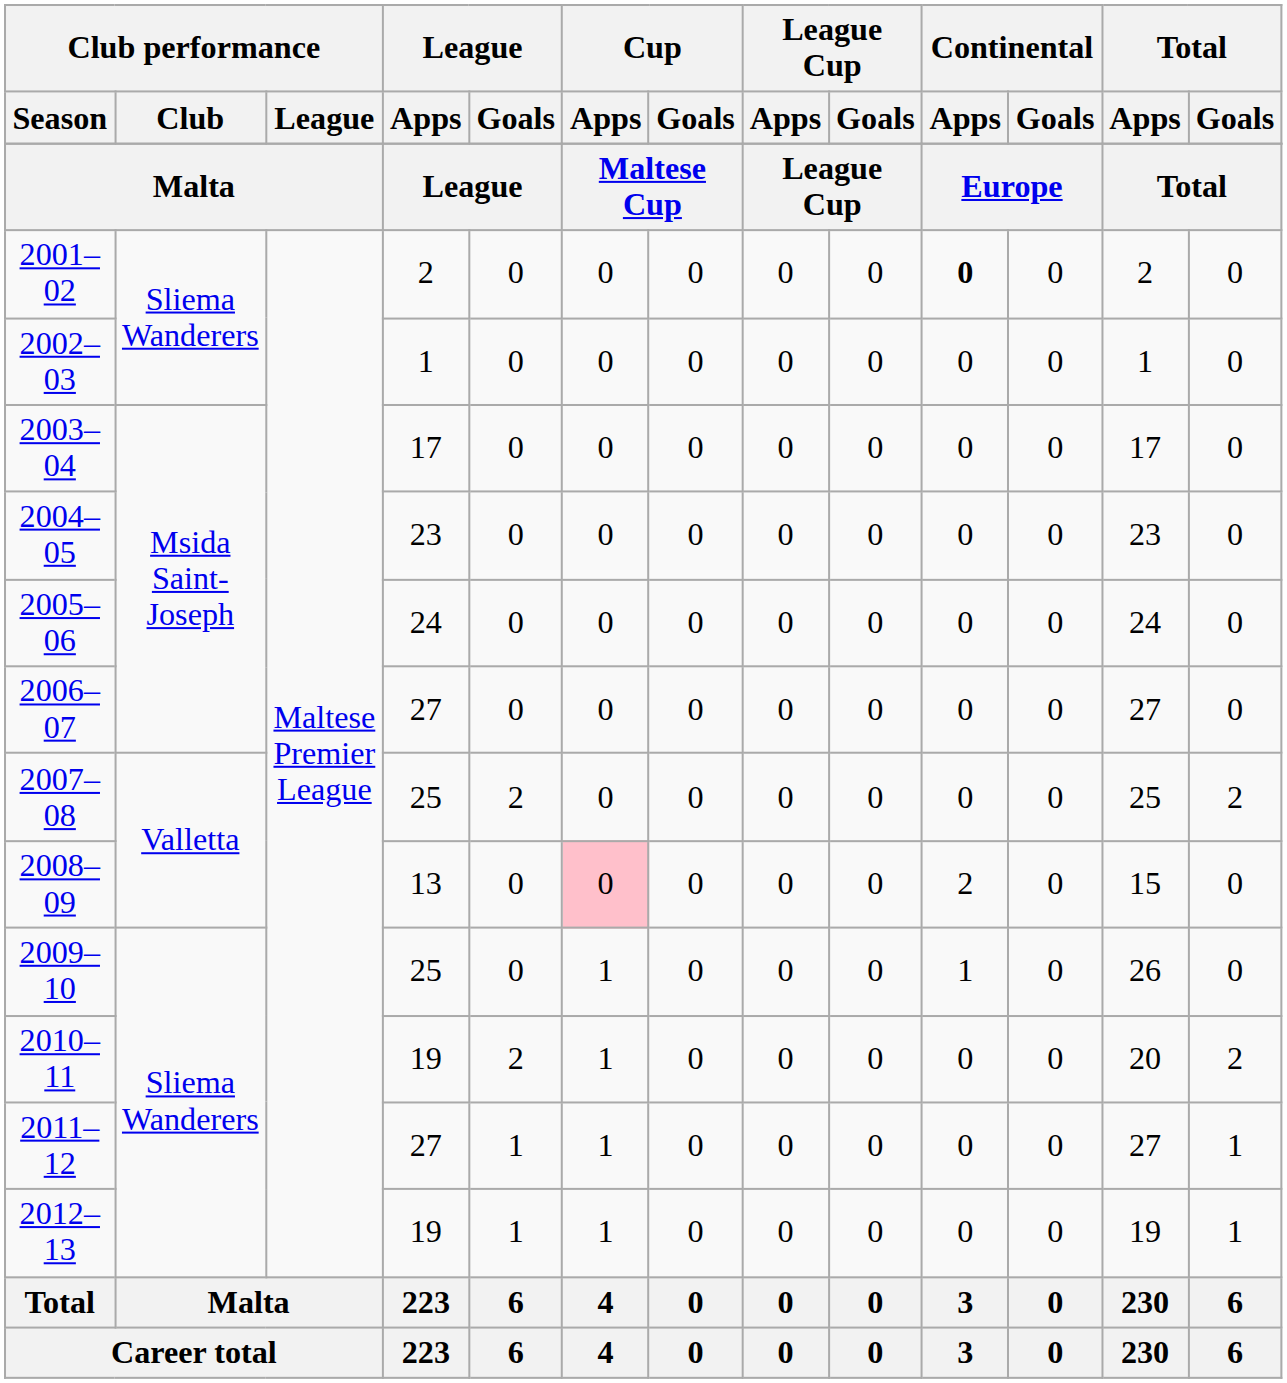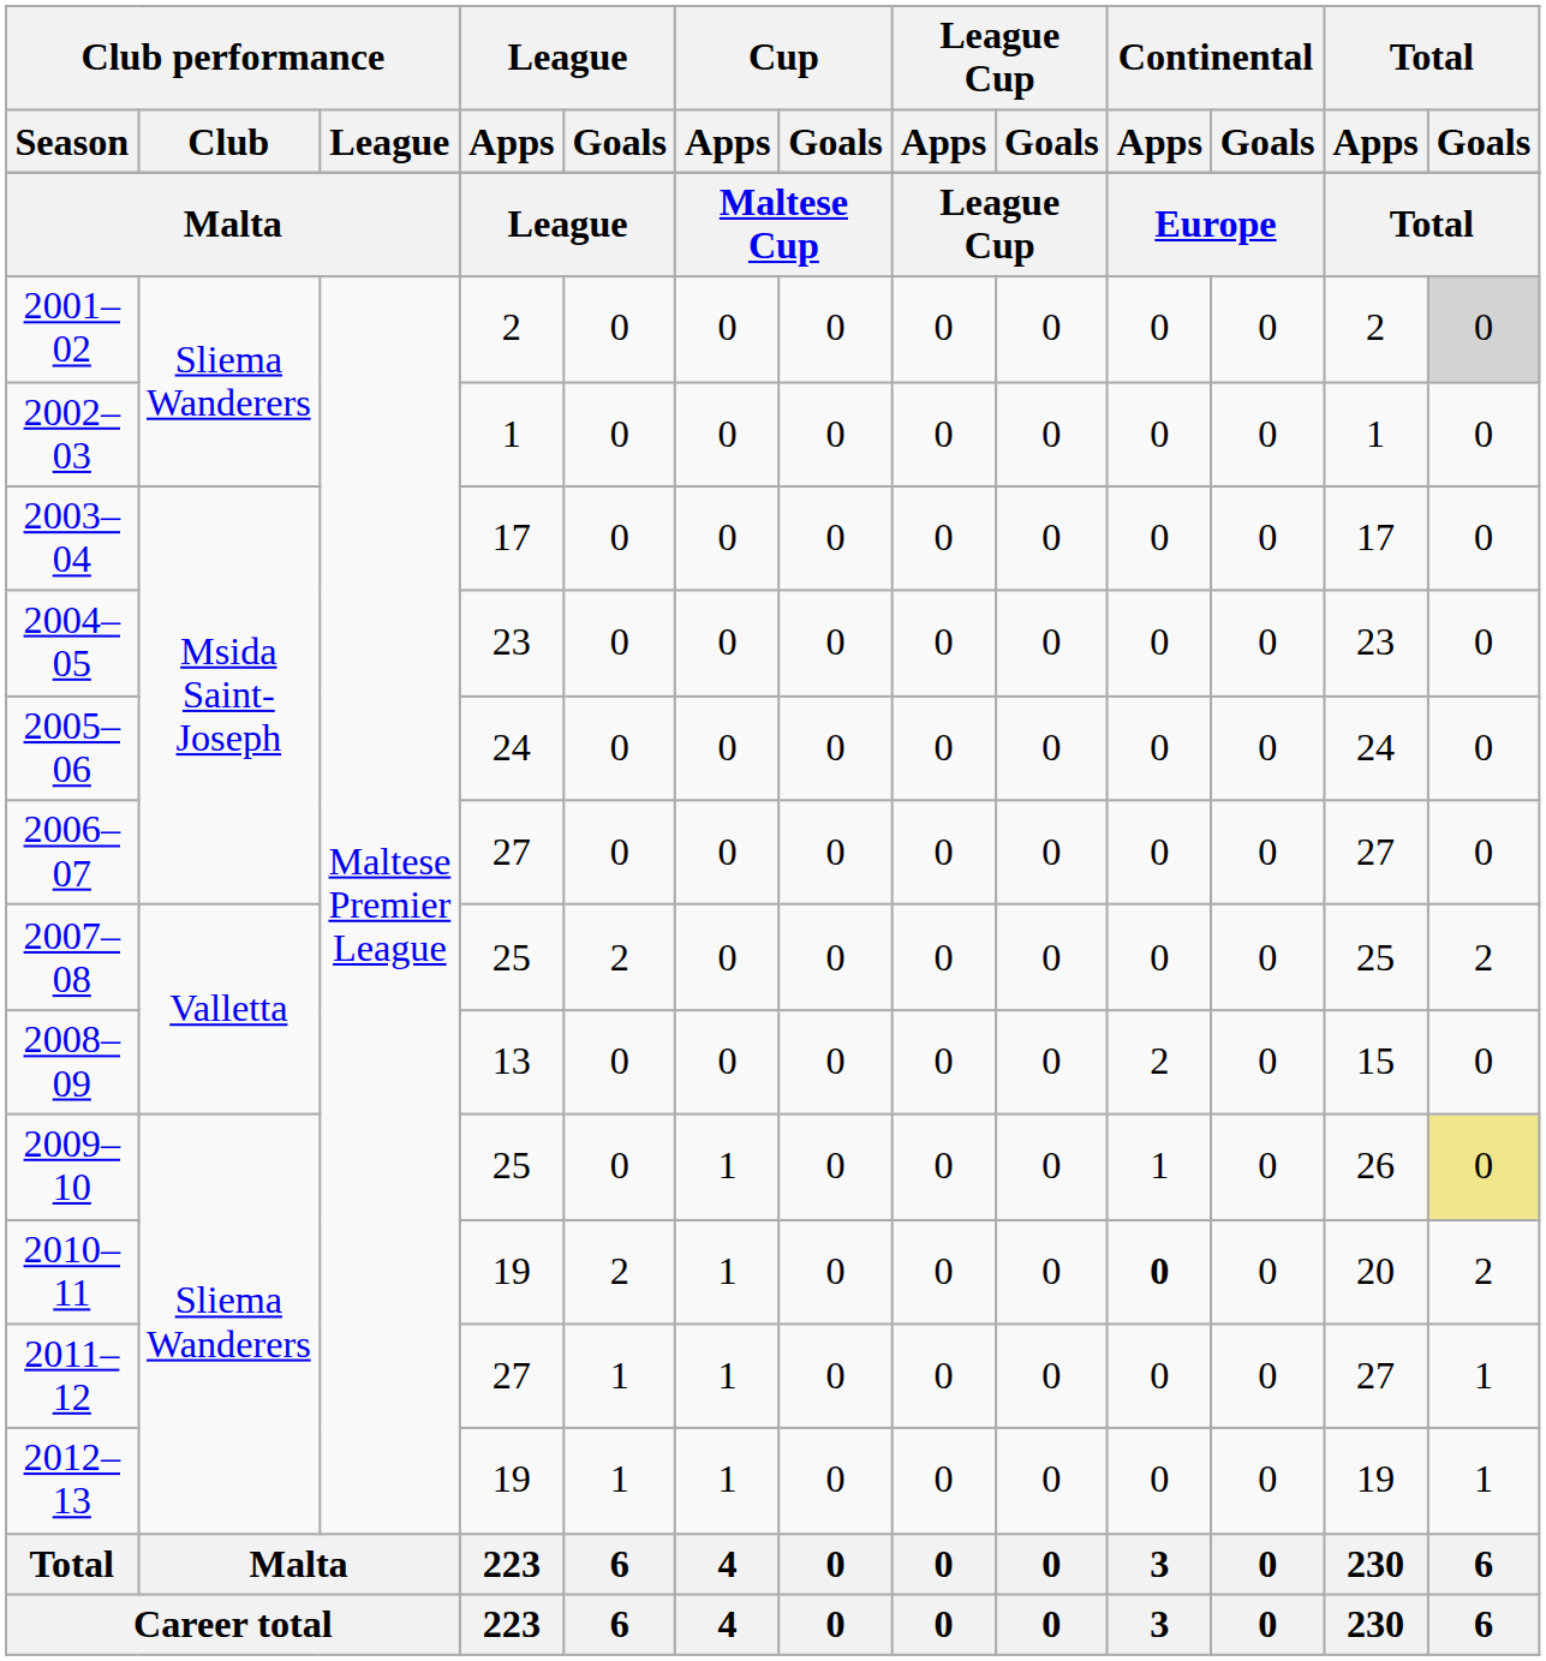2001–02 | Continental / Apps: bold -> normal
2001–02 | Total / Goals: no background -> lightgrey background
2008–09 | Cup / Apps: pink background -> no background
2009–10 | Total / Goals: no background -> khaki background
2010–11 | Continental / Apps: normal -> bold
